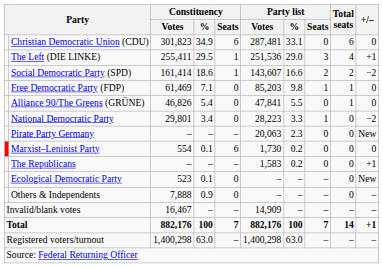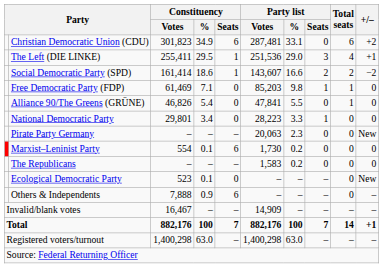Christian Democratic Union (CDU) | +/–: 0 -> +2
National Democratic Party | +/–: −2 -> 0
The Republicans | +/–: +1 -> 0
Others & Independents | Constituency / Seats: 0 -> 6
